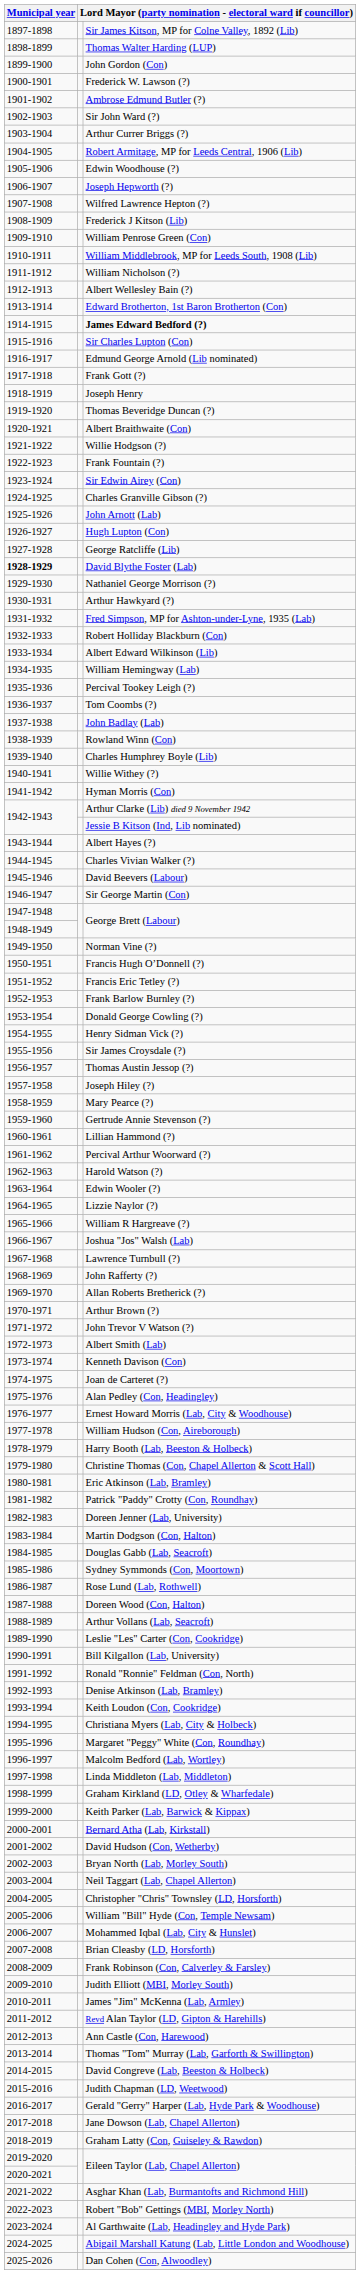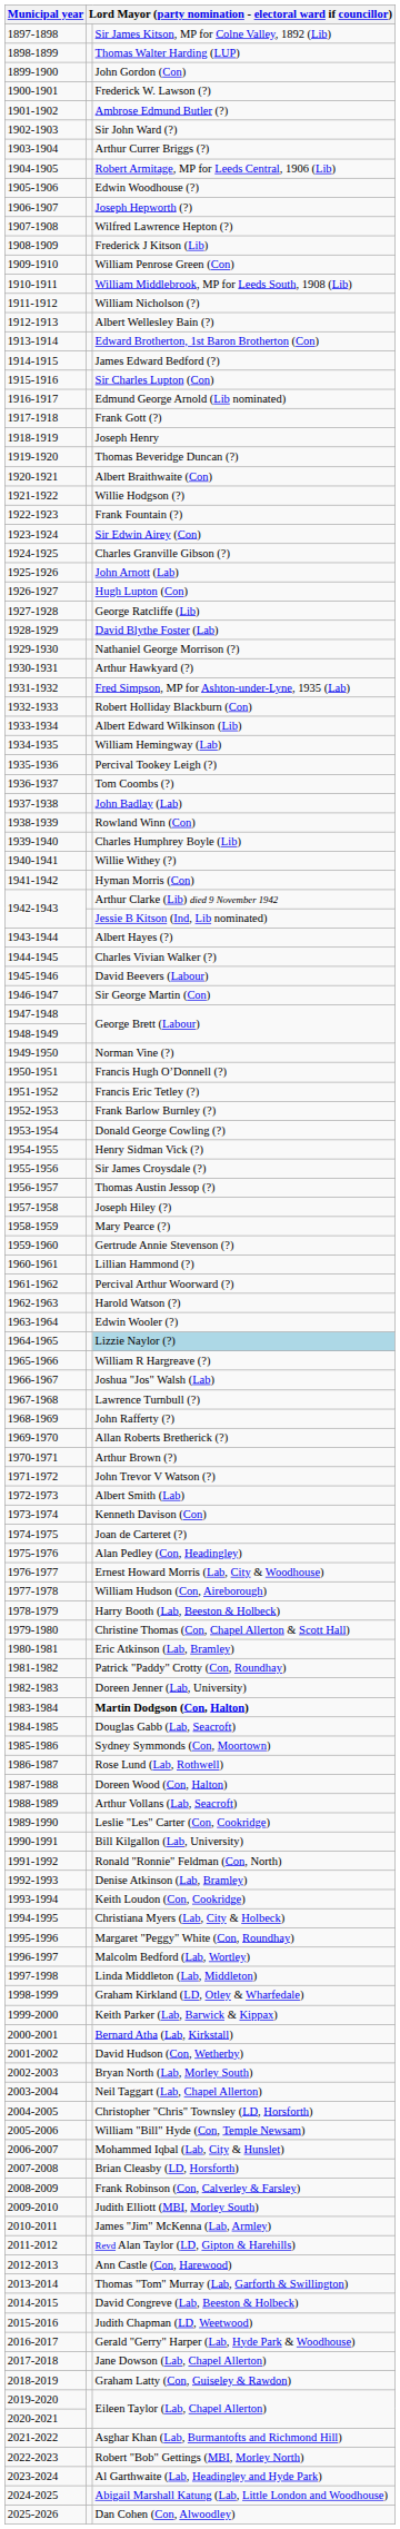James Edward Bedford (?) | column 3: bold -> normal
David Blythe Foster (Lab) | Municipal year: bold -> normal
Lizzie Naylor (?) | column 3: no background -> lightblue background
Martin Dodgson (Con, Halton) | column 3: normal -> bold
